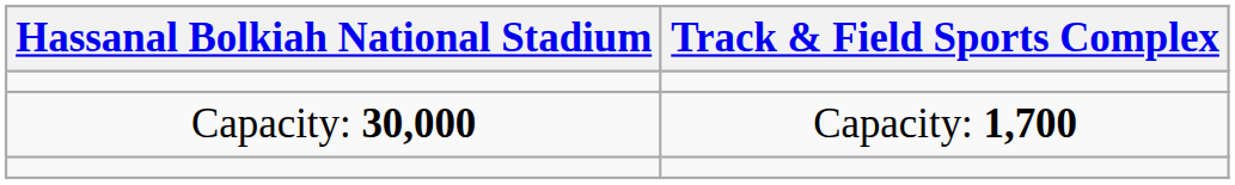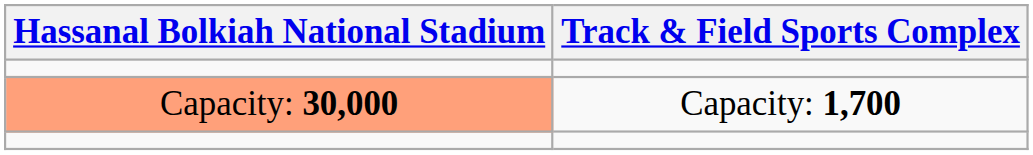row 3 | Hassanal Bolkiah National Stadium: no background -> lightsalmon background
